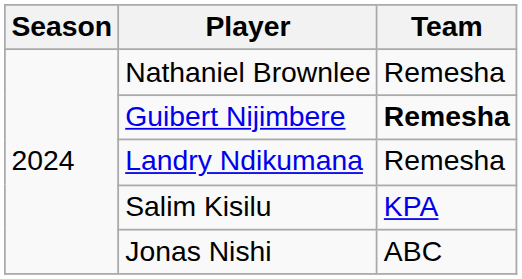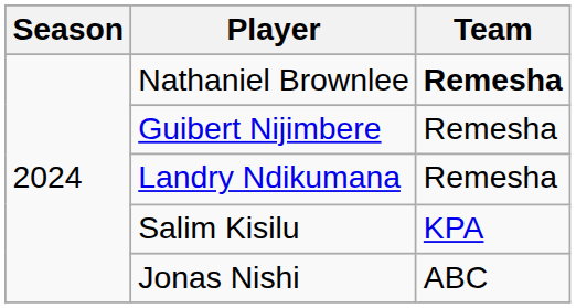Nathaniel Brownlee | Team: normal -> bold
Guibert Nijimbere | Team: bold -> normal
